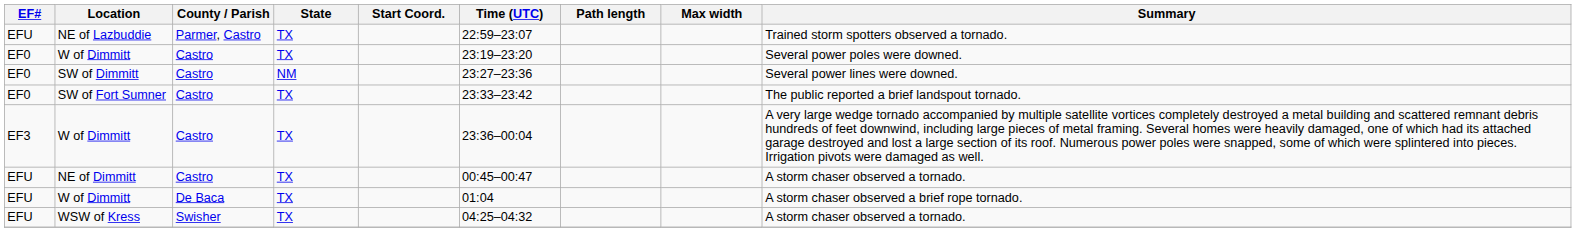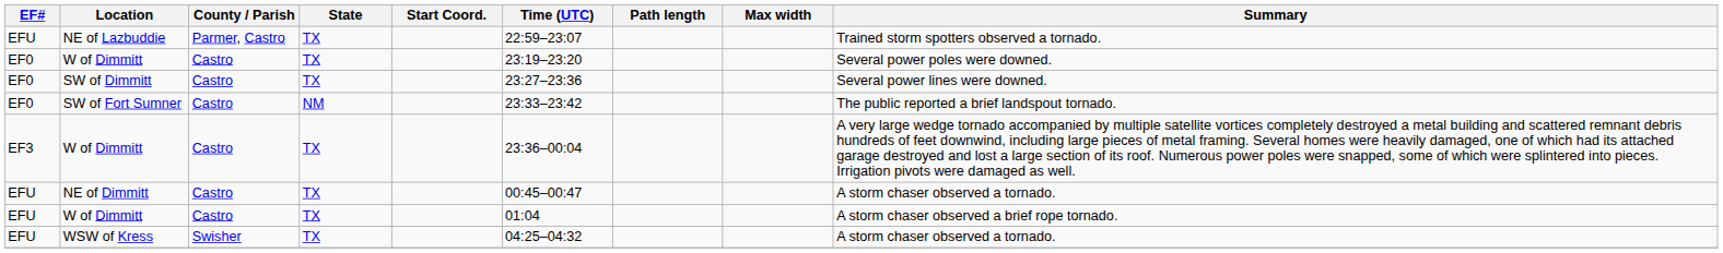SW of Dimmitt | State: NM -> TX
SW of Fort Sumner | State: TX -> NM
EFU / W of Dimmitt | County / Parish: De Baca -> Castro
